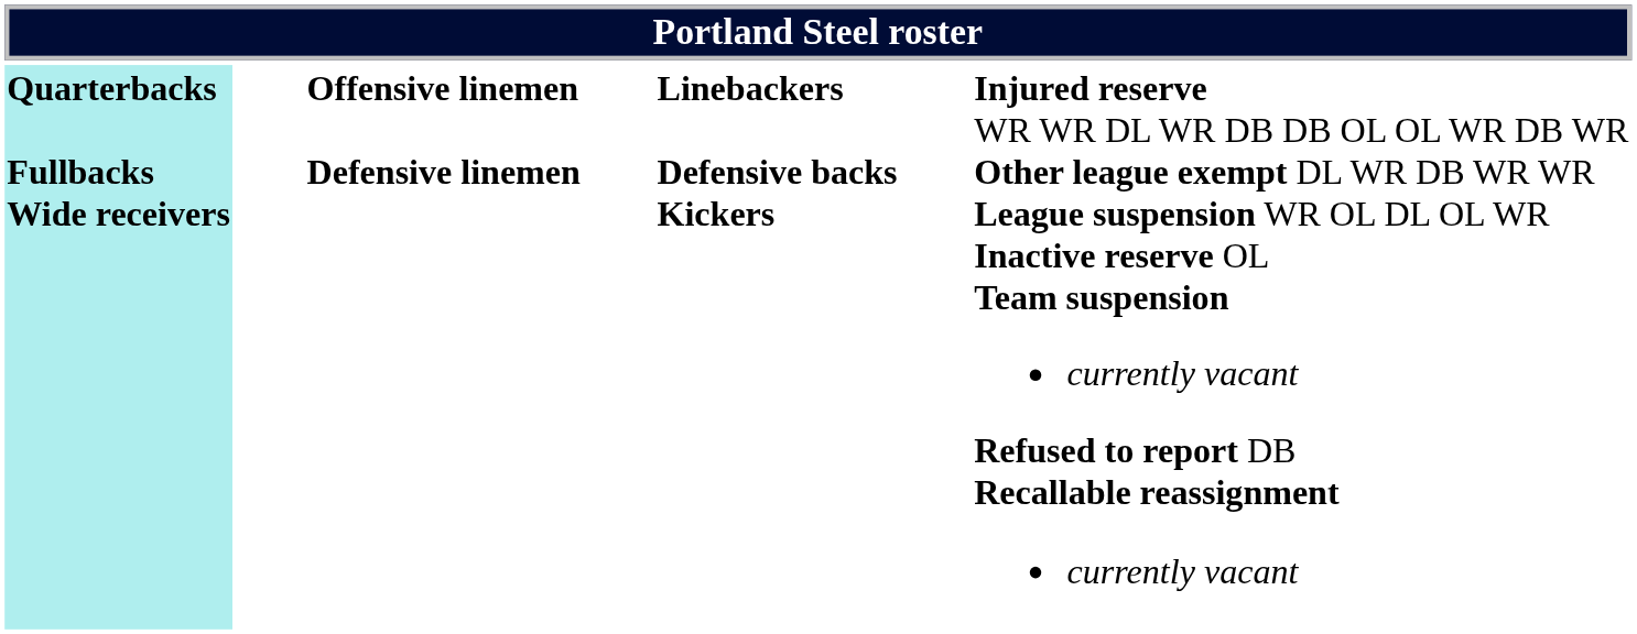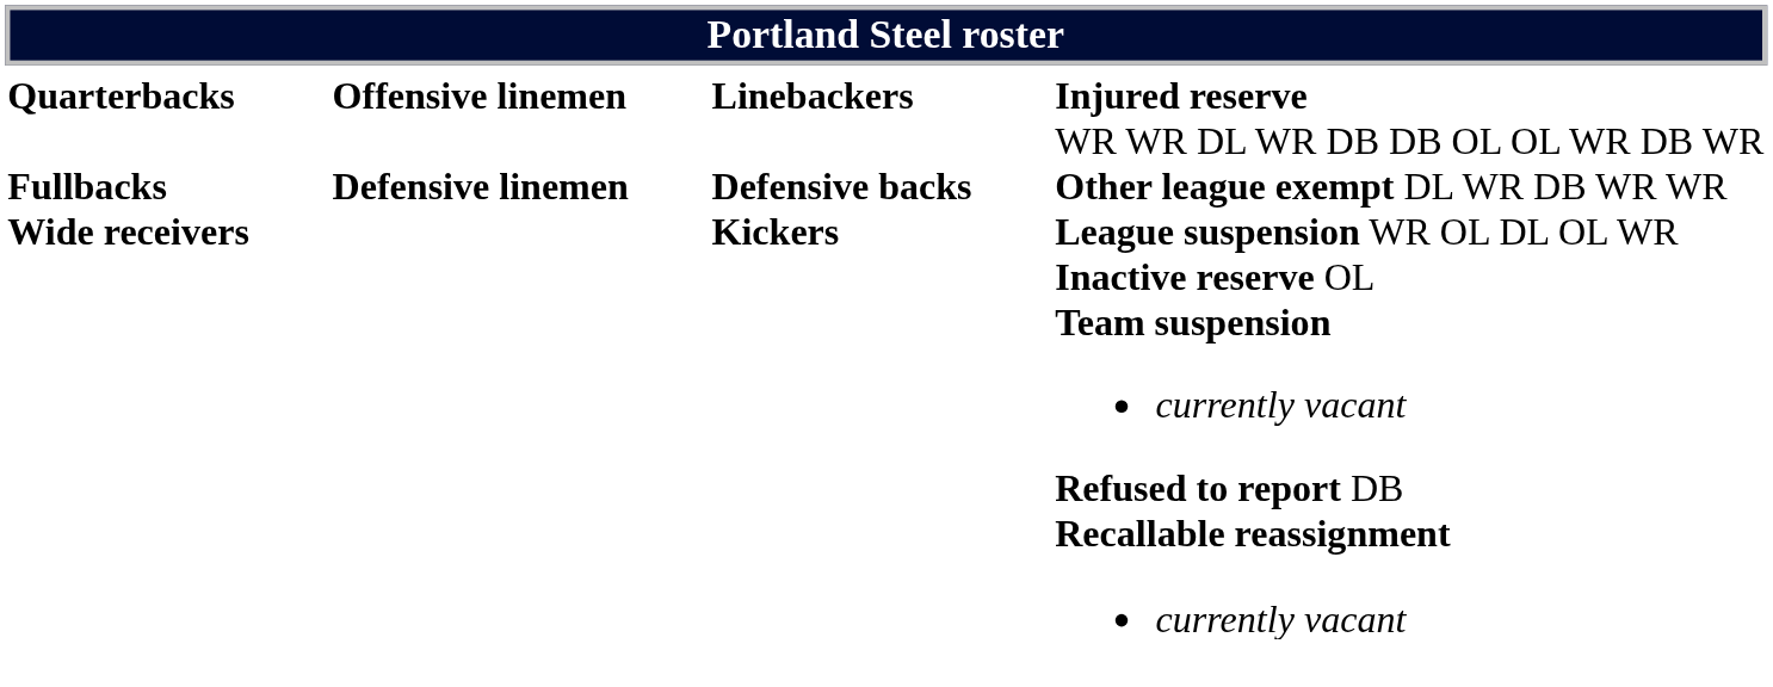Quarterbacks Fullbacks Wide receivers | column 1: paleturquoise background -> no background
